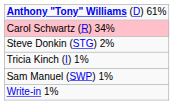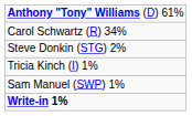row 2 | column 1: pink background -> no background
row 6 | column 1: normal -> bold
